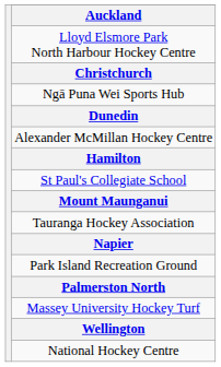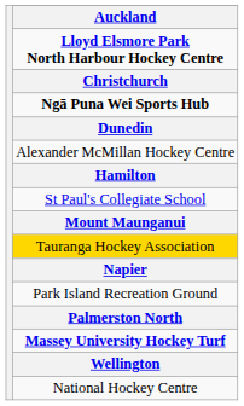Lloyd Elsmore Park North Harbour Hockey Centre | Auckland: normal -> bold
Ngā Puna Wei Sports Hub | Auckland: normal -> bold
Tauranga Hockey Association | Auckland: no background -> gold background
Massey University Hockey Turf | Auckland: normal -> bold
